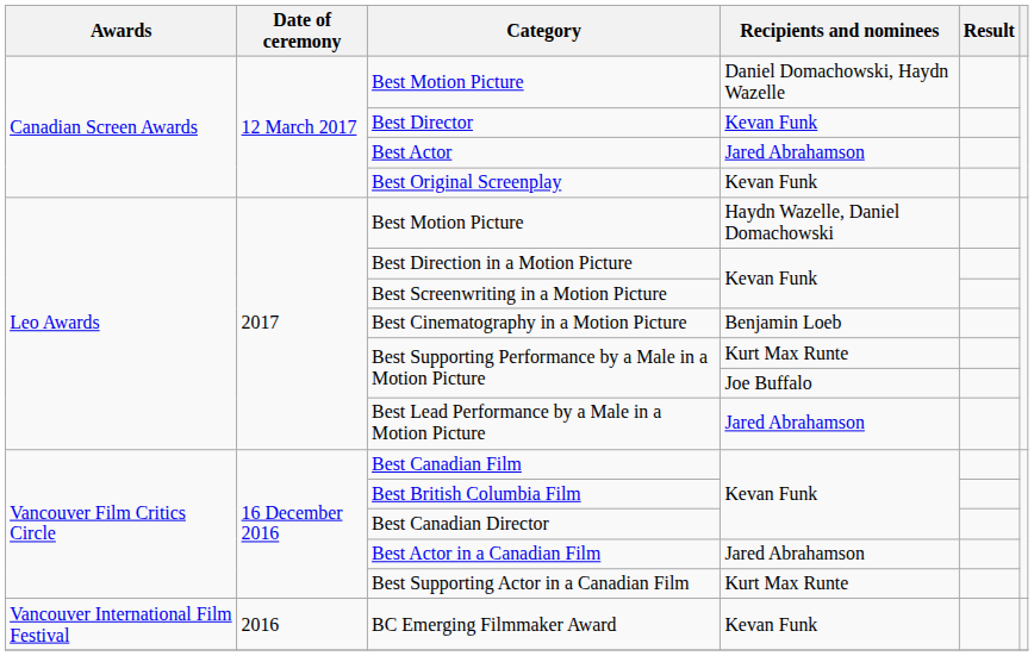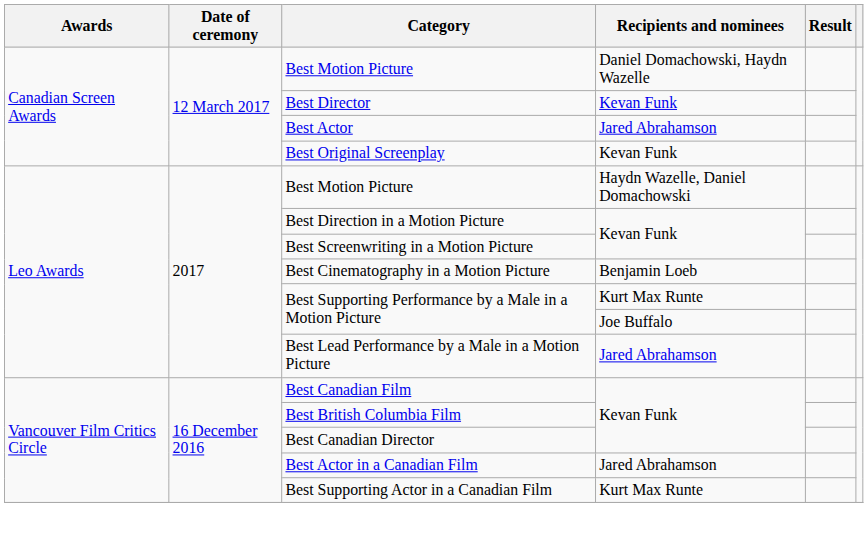- row: Vancouver International Film Festival | 2016 | BC Emerging Filmmaker Award | Kevan Funk
